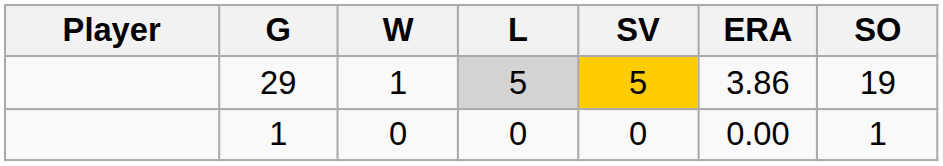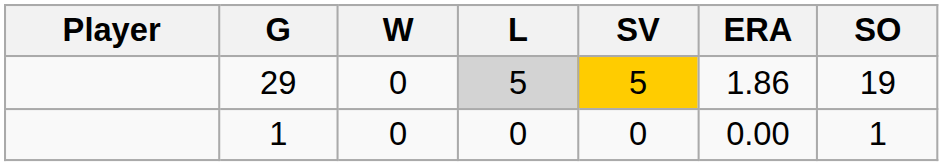29 | W: 1 -> 0
29 | ERA: 3.86 -> 1.86
